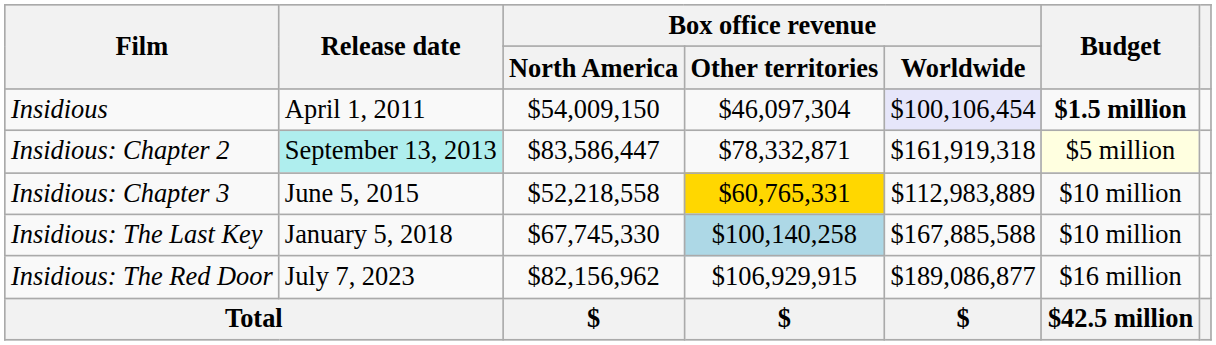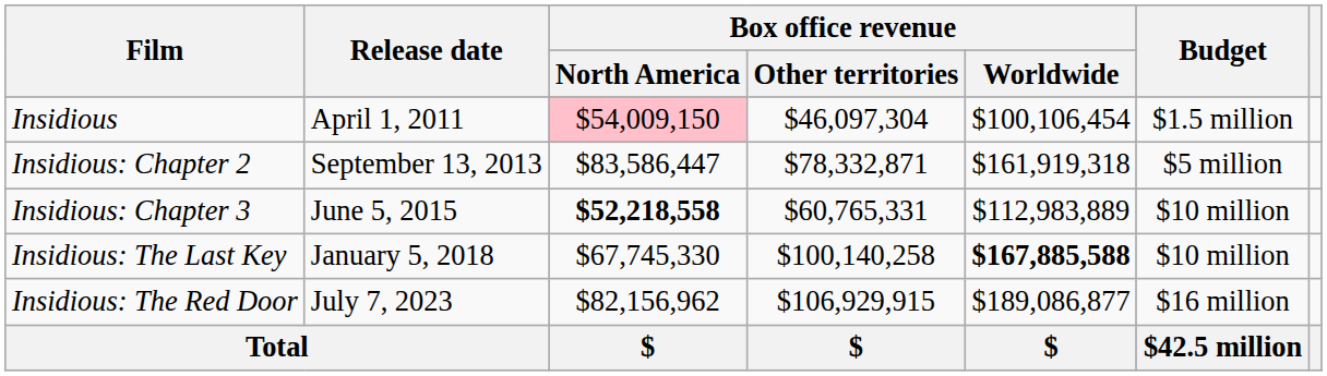Insidious | Box office revenue / North America: no background -> pink background
Insidious | Box office revenue / Worldwide: lavender background -> no background
Insidious | Budget: bold -> normal
Insidious: Chapter 2 | Release date: paleturquoise background -> no background
Insidious: Chapter 2 | Budget: lightyellow background -> no background
Insidious: Chapter 3 | Box office revenue / North America: normal -> bold
Insidious: Chapter 3 | Box office revenue / Other territories: gold background -> no background
Insidious: The Last Key | Box office revenue / Other territories: lightblue background -> no background
Insidious: The Last Key | Box office revenue / Worldwide: normal -> bold
